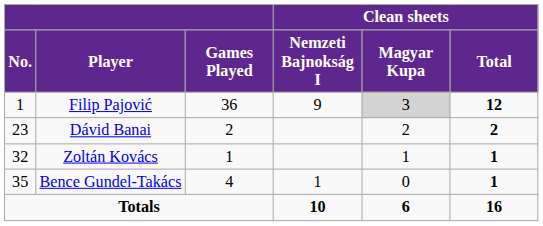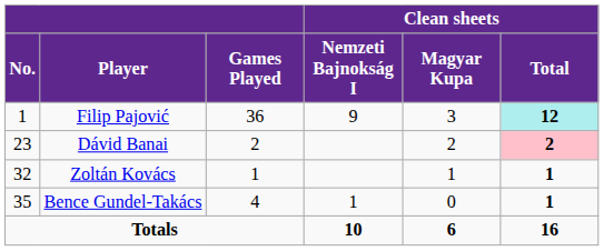Filip Pajović | Clean sheets / Magyar Kupa: lightgrey background -> no background
Filip Pajović | Clean sheets / Total: no background -> paleturquoise background
Dávid Banai | Clean sheets / Total: no background -> pink background
